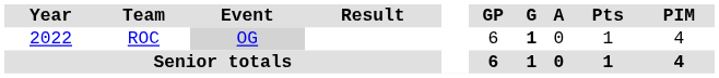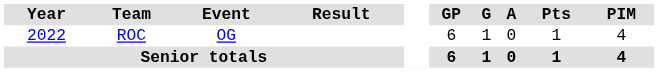ROC | Event: lightgrey background -> no background
ROC | G: bold -> normal
